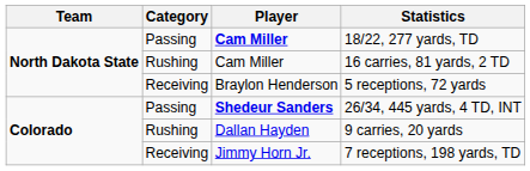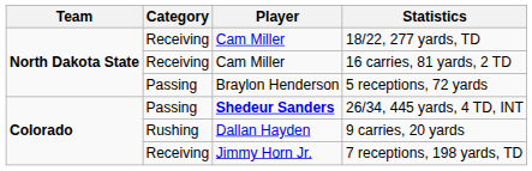18/22, 277 yards, TD | Category: Passing -> Receiving
18/22, 277 yards, TD | Player: bold -> normal
16 carries, 81 yards, 2 TD | Category: Rushing -> Receiving
5 receptions, 72 yards | Category: Receiving -> Passing
